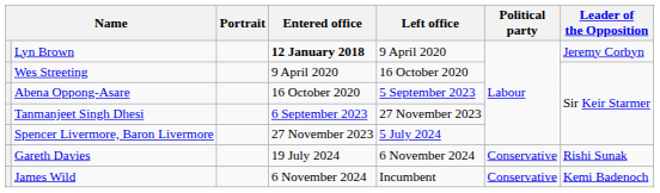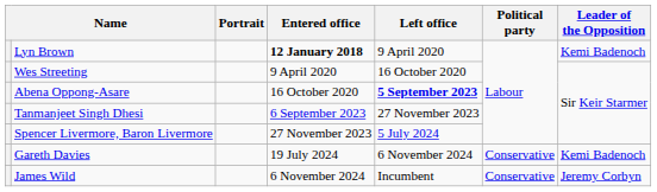Lyn Brown | Leader of the Opposition: Jeremy Corbyn -> Kemi Badenoch
Abena Oppong-Asare | Left office: normal -> bold
Gareth Davies | Leader of the Opposition: Rishi Sunak -> Kemi Badenoch
James Wild | Leader of the Opposition: Kemi Badenoch -> Jeremy Corbyn
